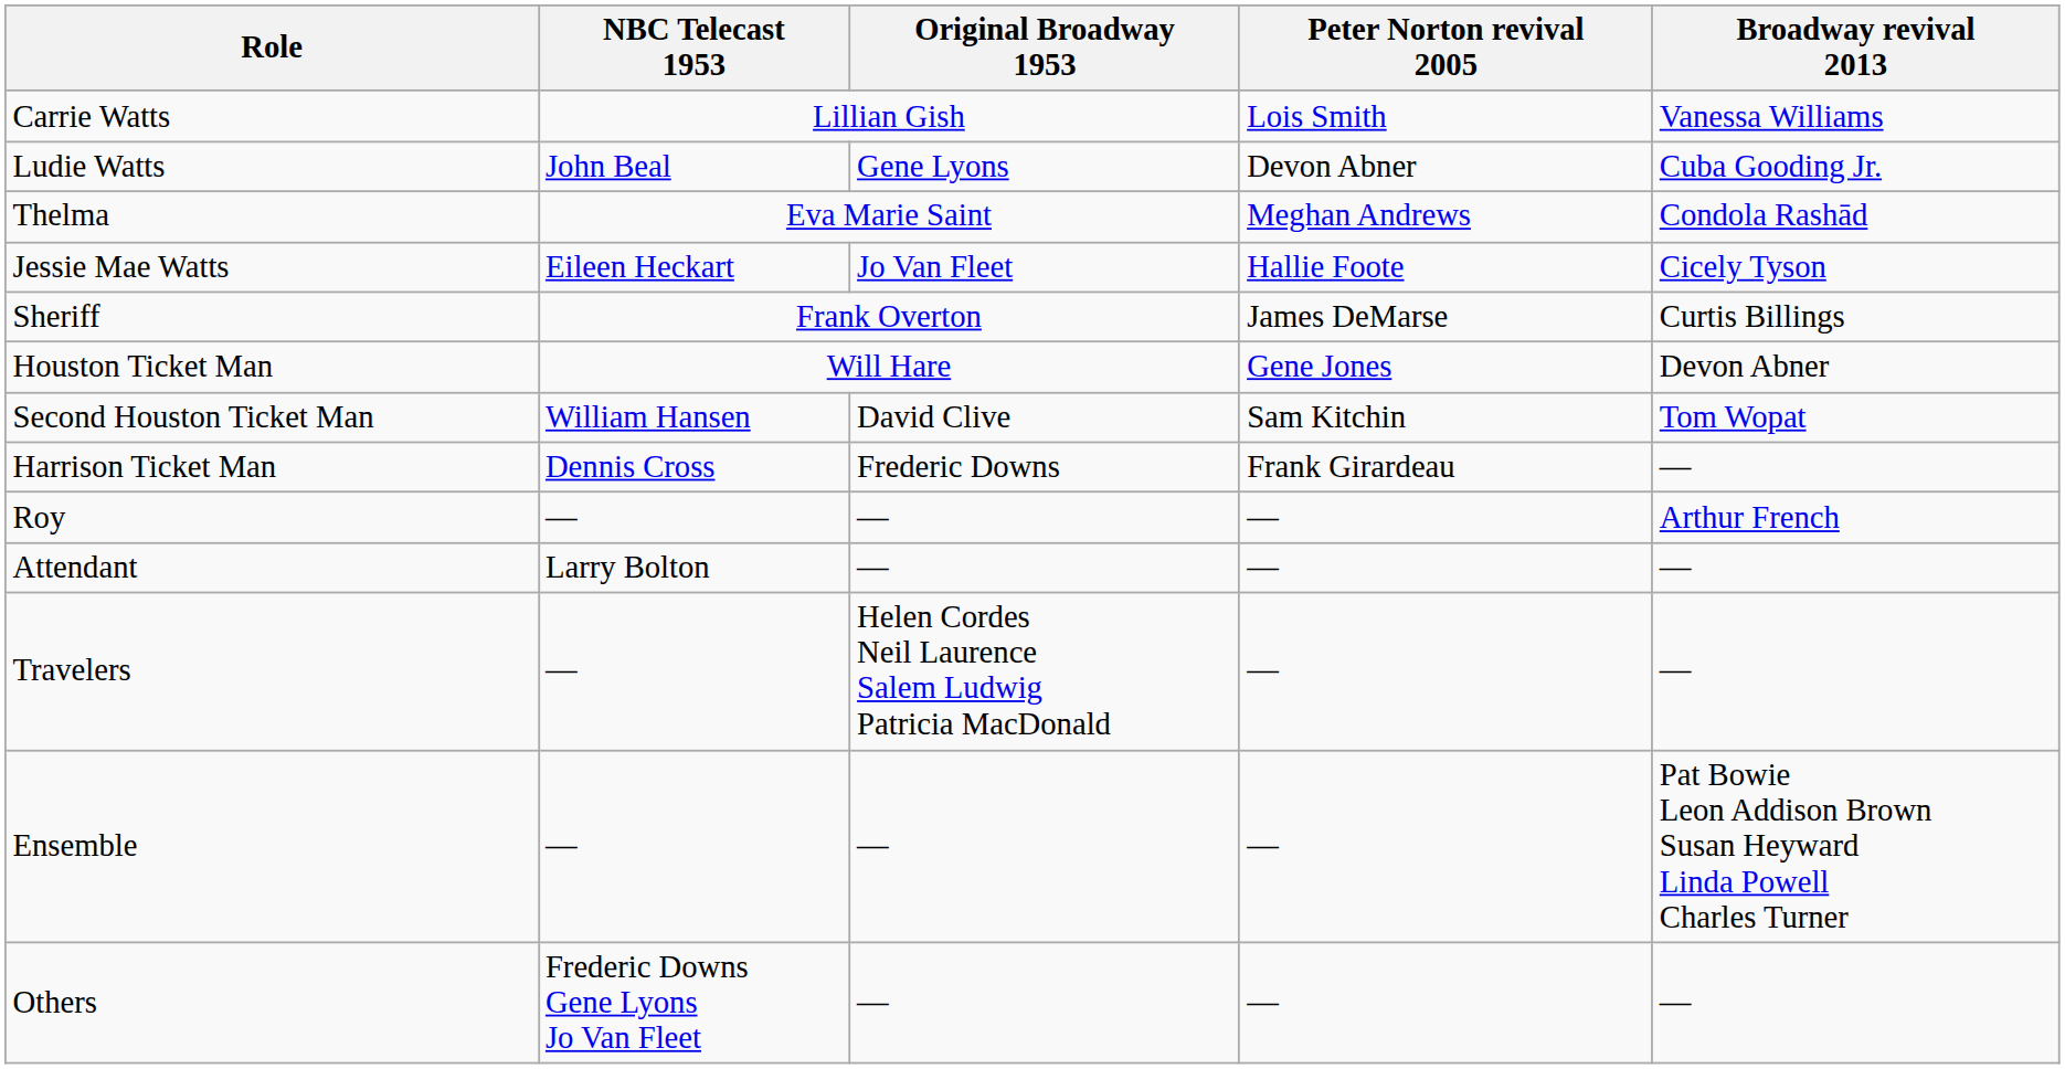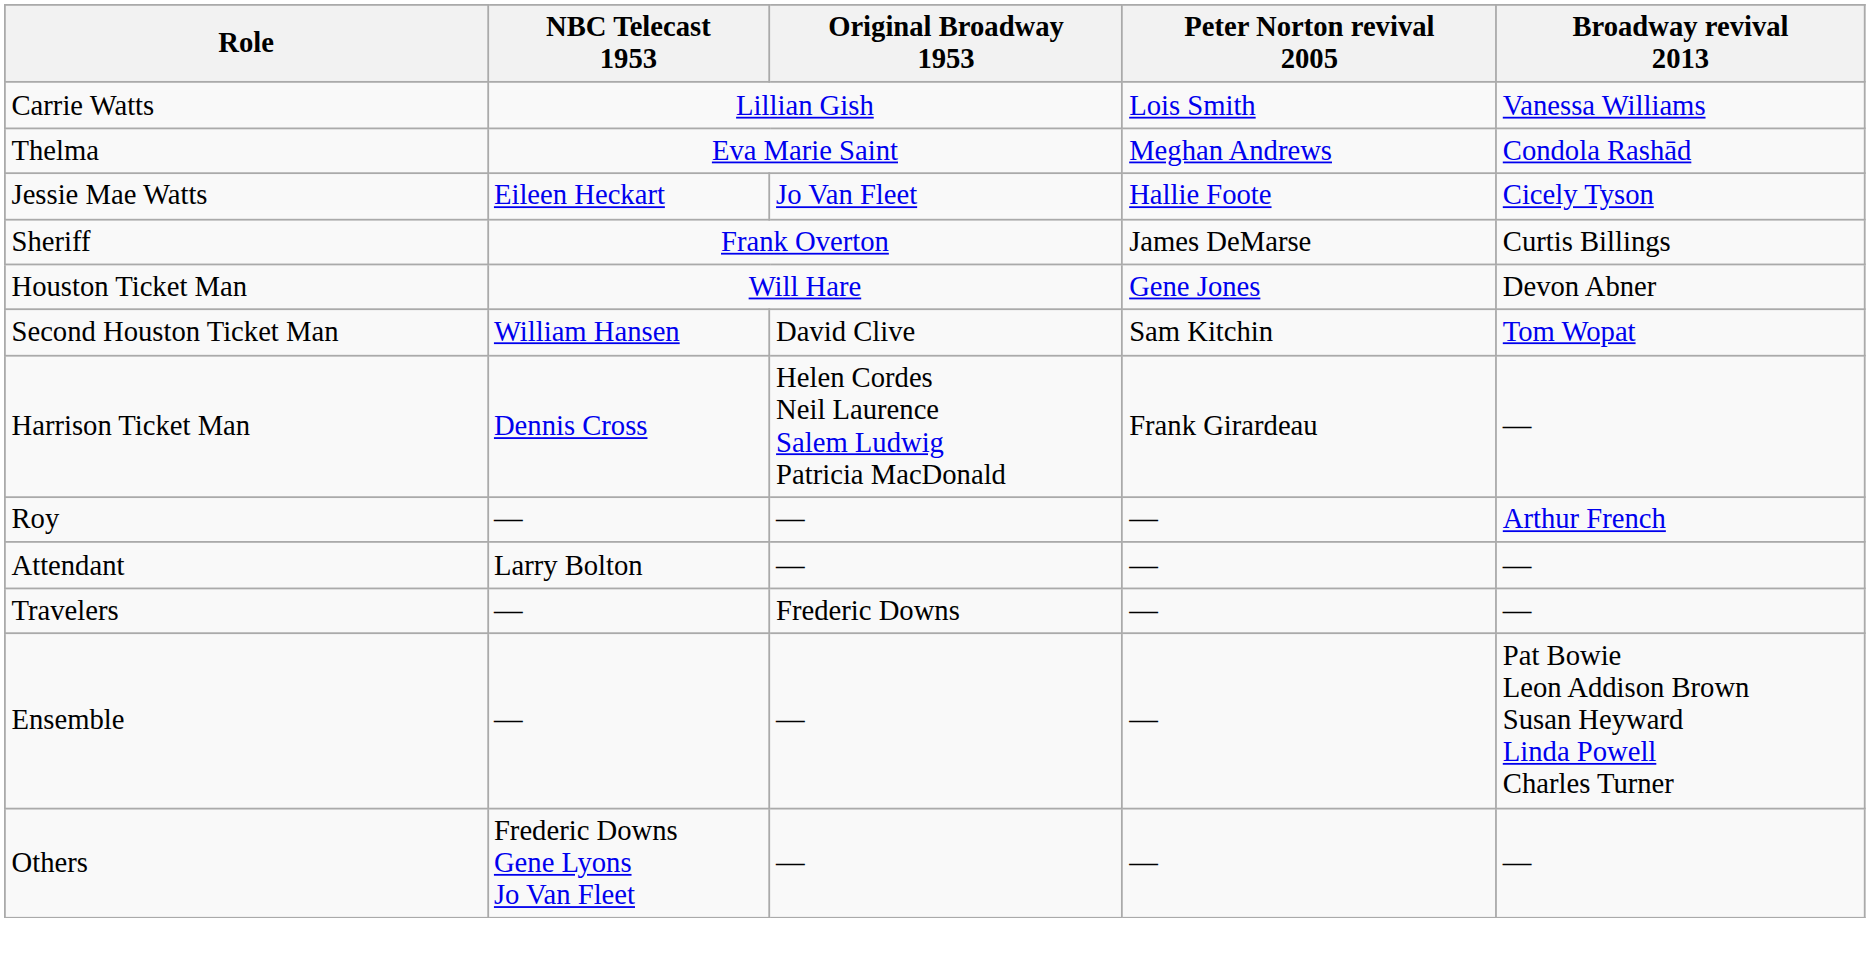- row: Ludie Watts | John Beal | Gene Lyons | Devon Abner | Cuba Gooding Jr.
Harrison Ticket Man | Original Broadway 1953: Frederic Downs -> Helen Cordes Neil Laurence Salem Ludwig Patricia MacDonald
Travelers | Original Broadway 1953: Helen Cordes Neil Laurence Salem Ludwig Patricia MacDonald -> Frederic Downs
